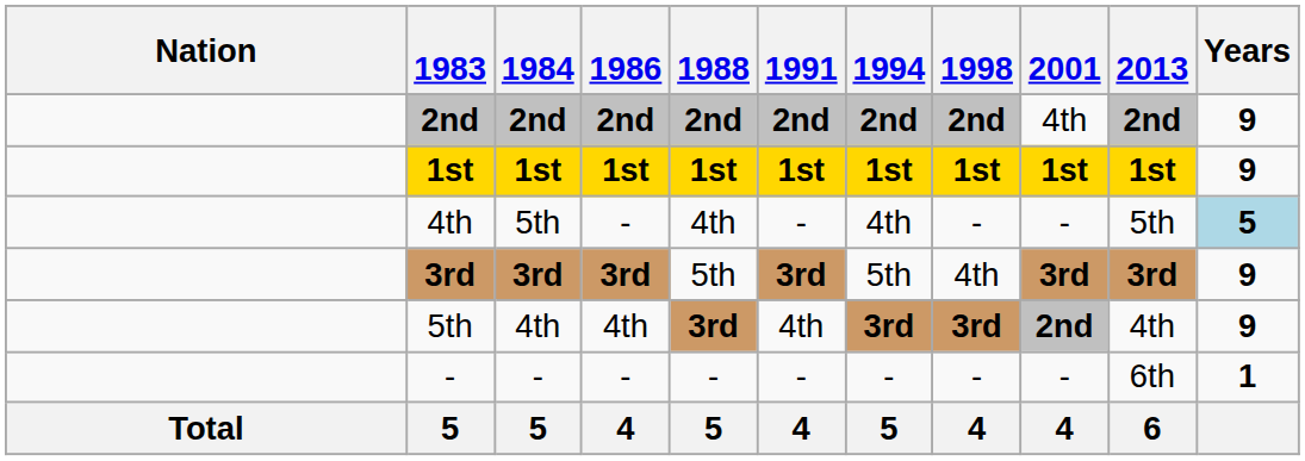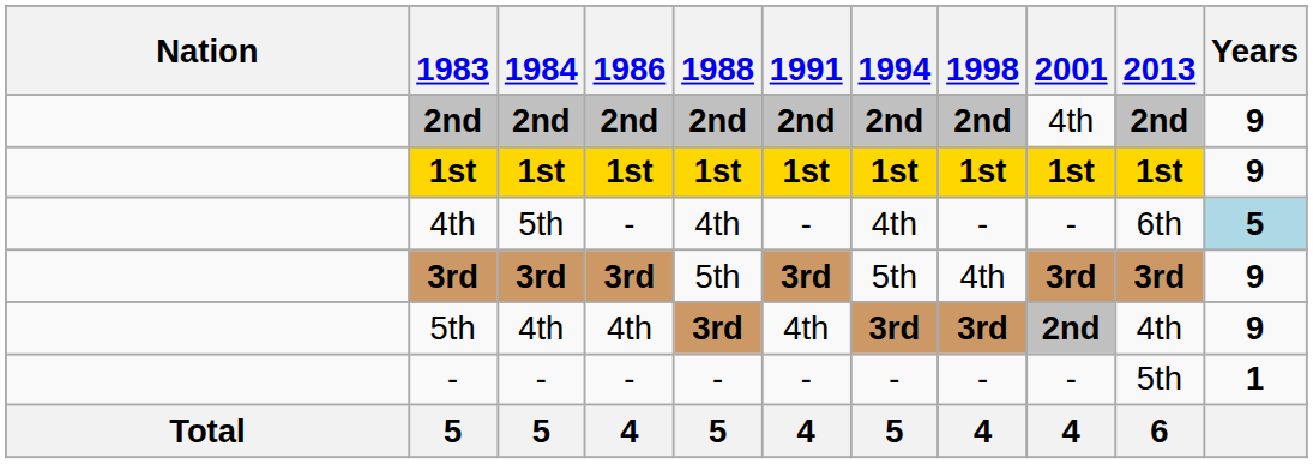row 4 | 2013: 5th -> 6th
row 7 | 2013: 6th -> 5th
